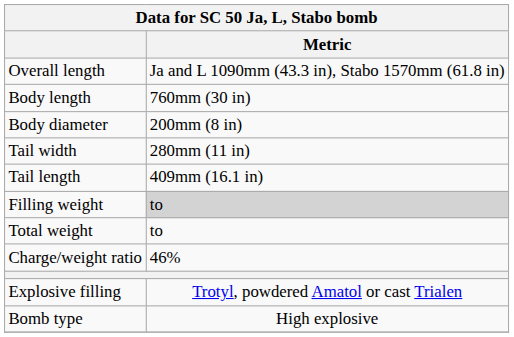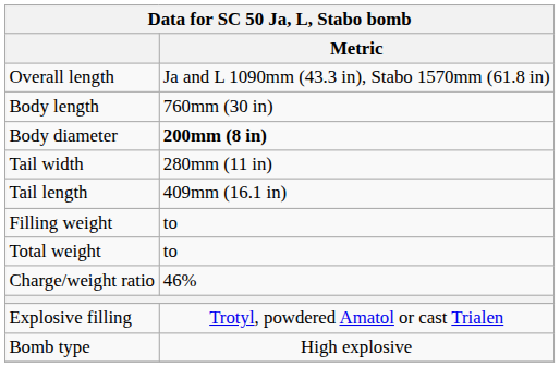Body diameter | Metric: normal -> bold
Filling weight | Metric: lightgrey background -> no background
